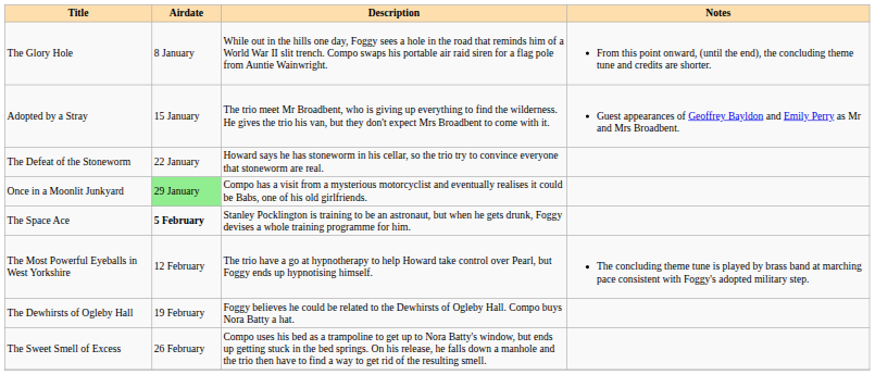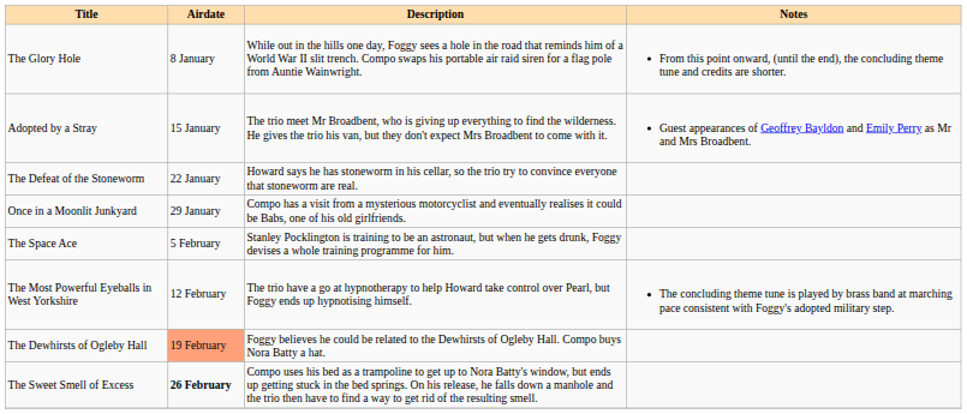Once in a Moonlit Junkyard | Airdate: lightgreen background -> no background
The Space Ace | Airdate: bold -> normal
The Dewhirsts of Ogleby Hall | Airdate: no background -> lightsalmon background
The Sweet Smell of Excess | Airdate: normal -> bold
